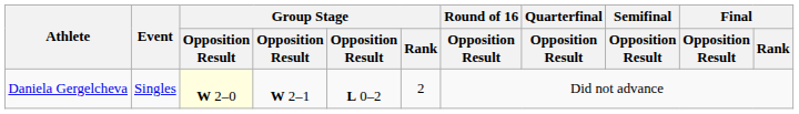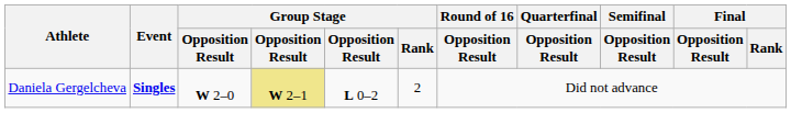Daniela Gergelcheva | Event: normal -> bold
Daniela Gergelcheva | column 3: lightyellow background -> no background
Daniela Gergelcheva | column 4: no background -> khaki background
